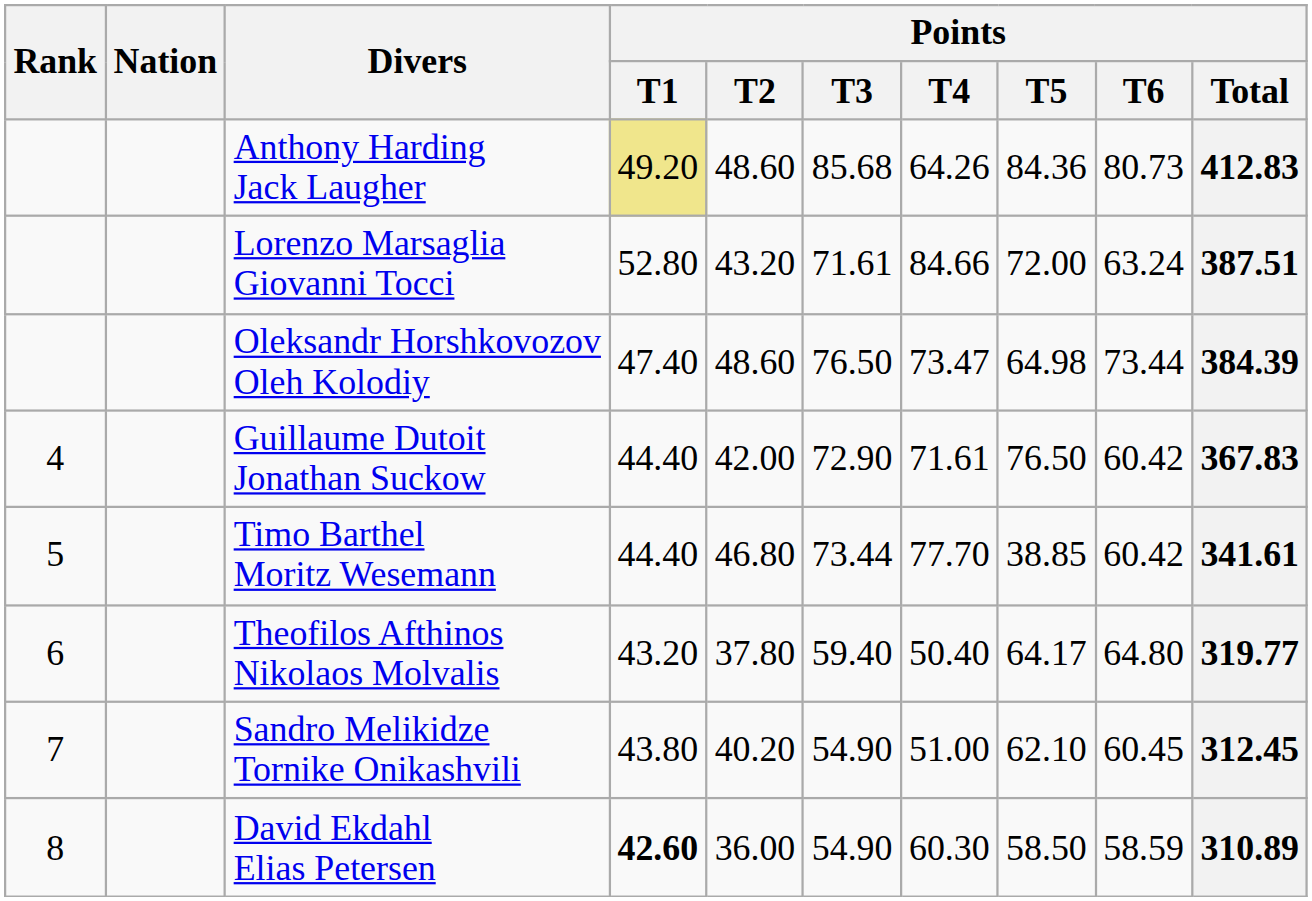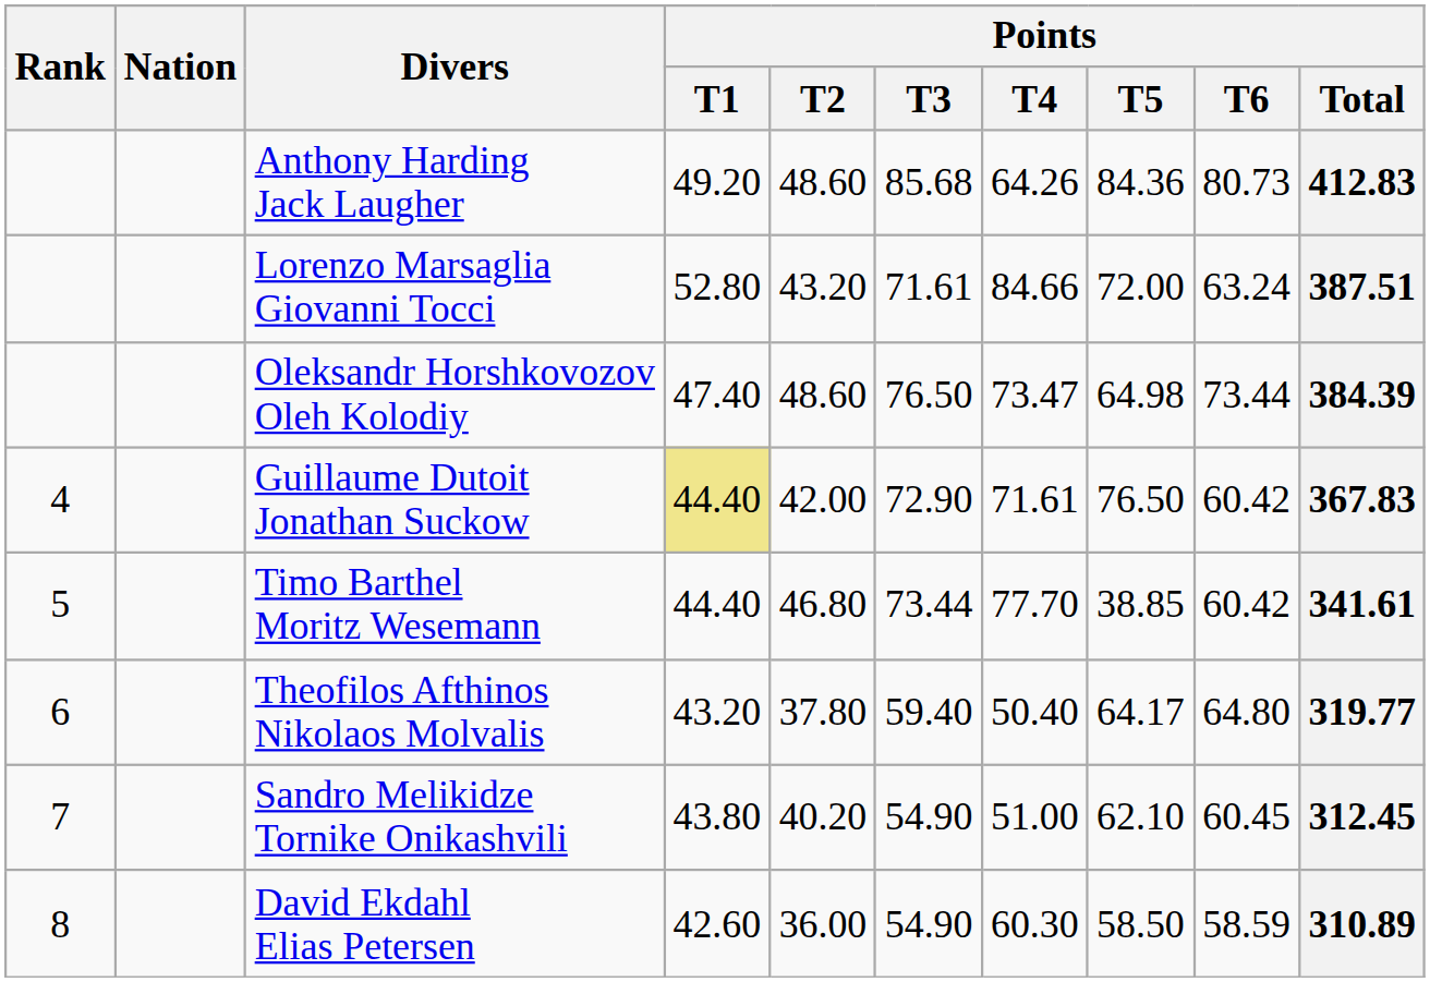Anthony Harding Jack Laugher | Points / T1: khaki background -> no background
Guillaume Dutoit Jonathan Suckow | Points / T1: no background -> khaki background
David Ekdahl Elias Petersen | Points / T1: bold -> normal
